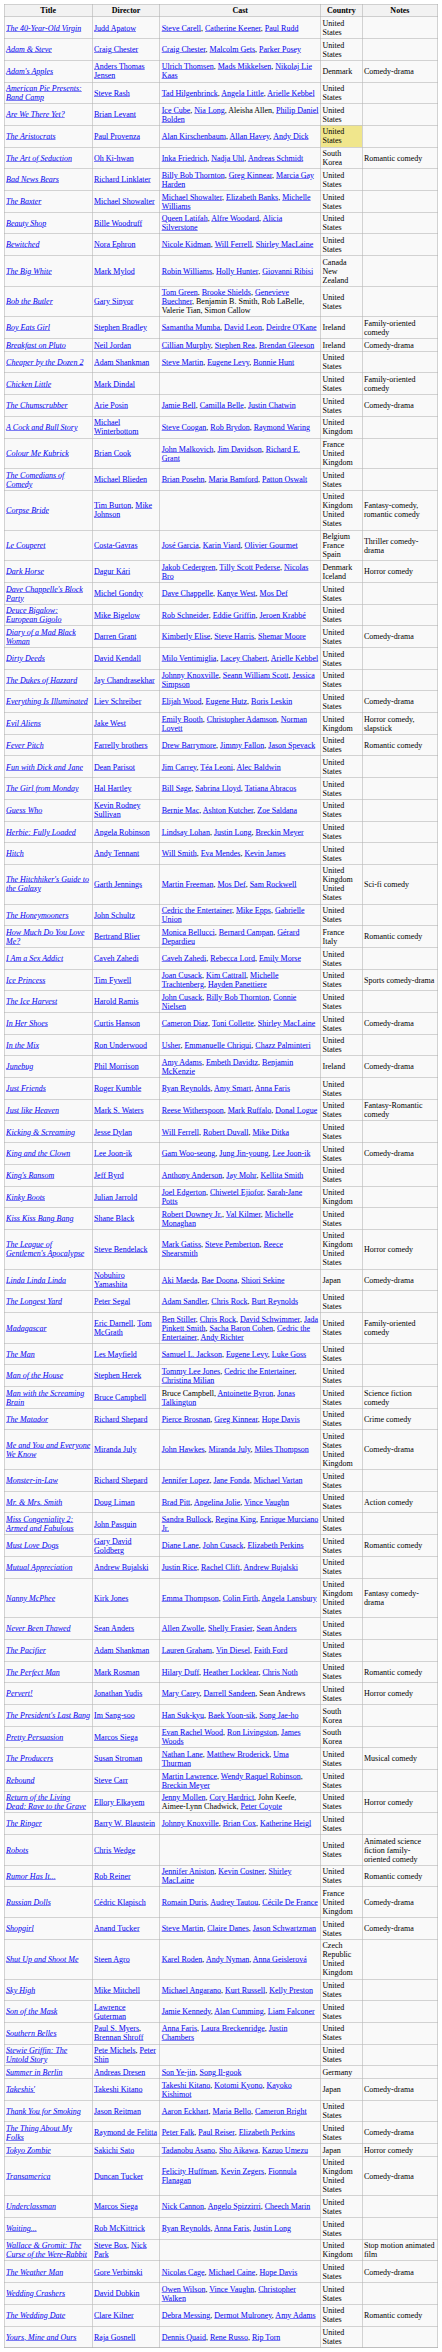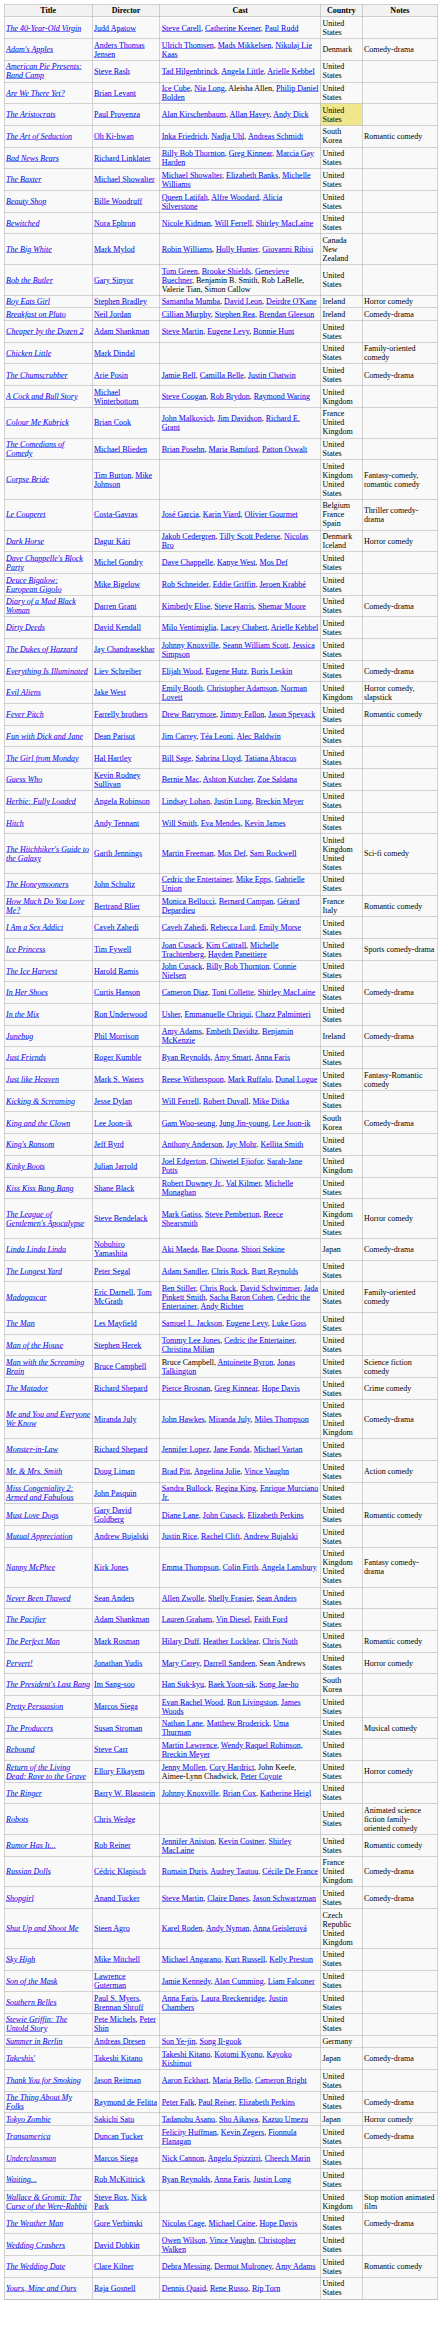- row: Adam & Steve | Craig Chester | Craig Chester, Malcolm Gets, Parker Posey | United States
Boy Eats Girl | Notes: Family-oriented comedy -> Horror comedy
King and the Clown | Country: United States -> South Korea
Pretty Persuasion | Country: South Korea -> United States
Transamerica | Country: United Kingdom United States -> United States
